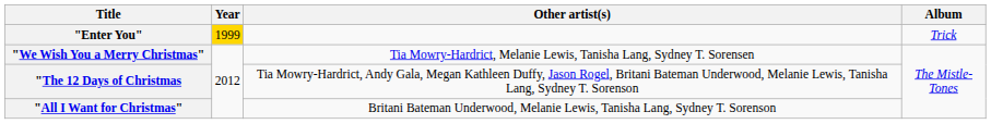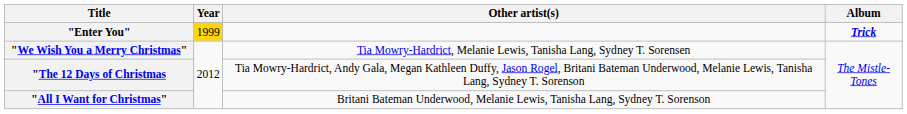"Enter You" | Album: normal -> bold
